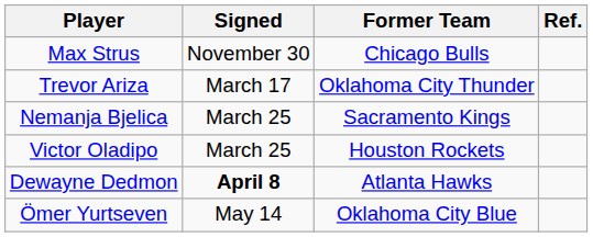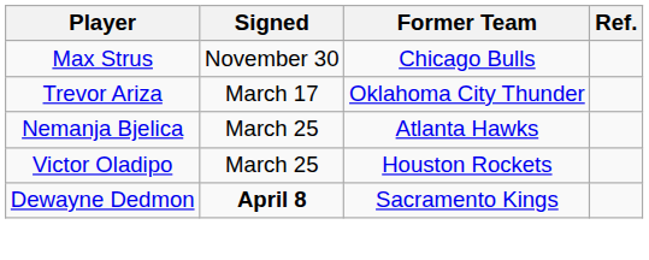Nemanja Bjelica | Former Team: Sacramento Kings -> Atlanta Hawks
Dewayne Dedmon | Former Team: Atlanta Hawks -> Sacramento Kings
- row: Ӧmer Yurtseven | May 14 | Oklahoma City Blue
